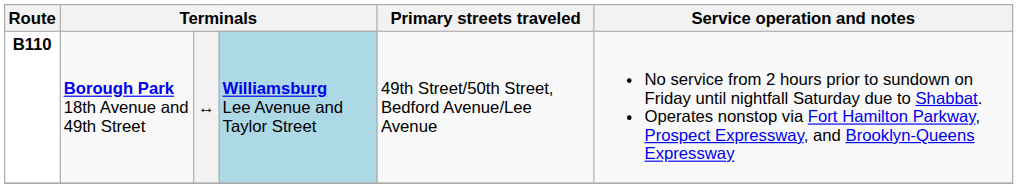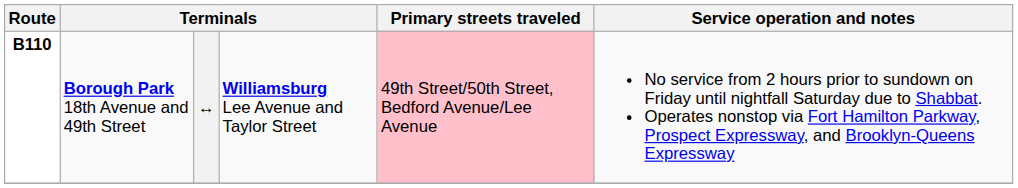↔ | column 4: lightblue background -> no background
↔ | Primary streets traveled: no background -> pink background
